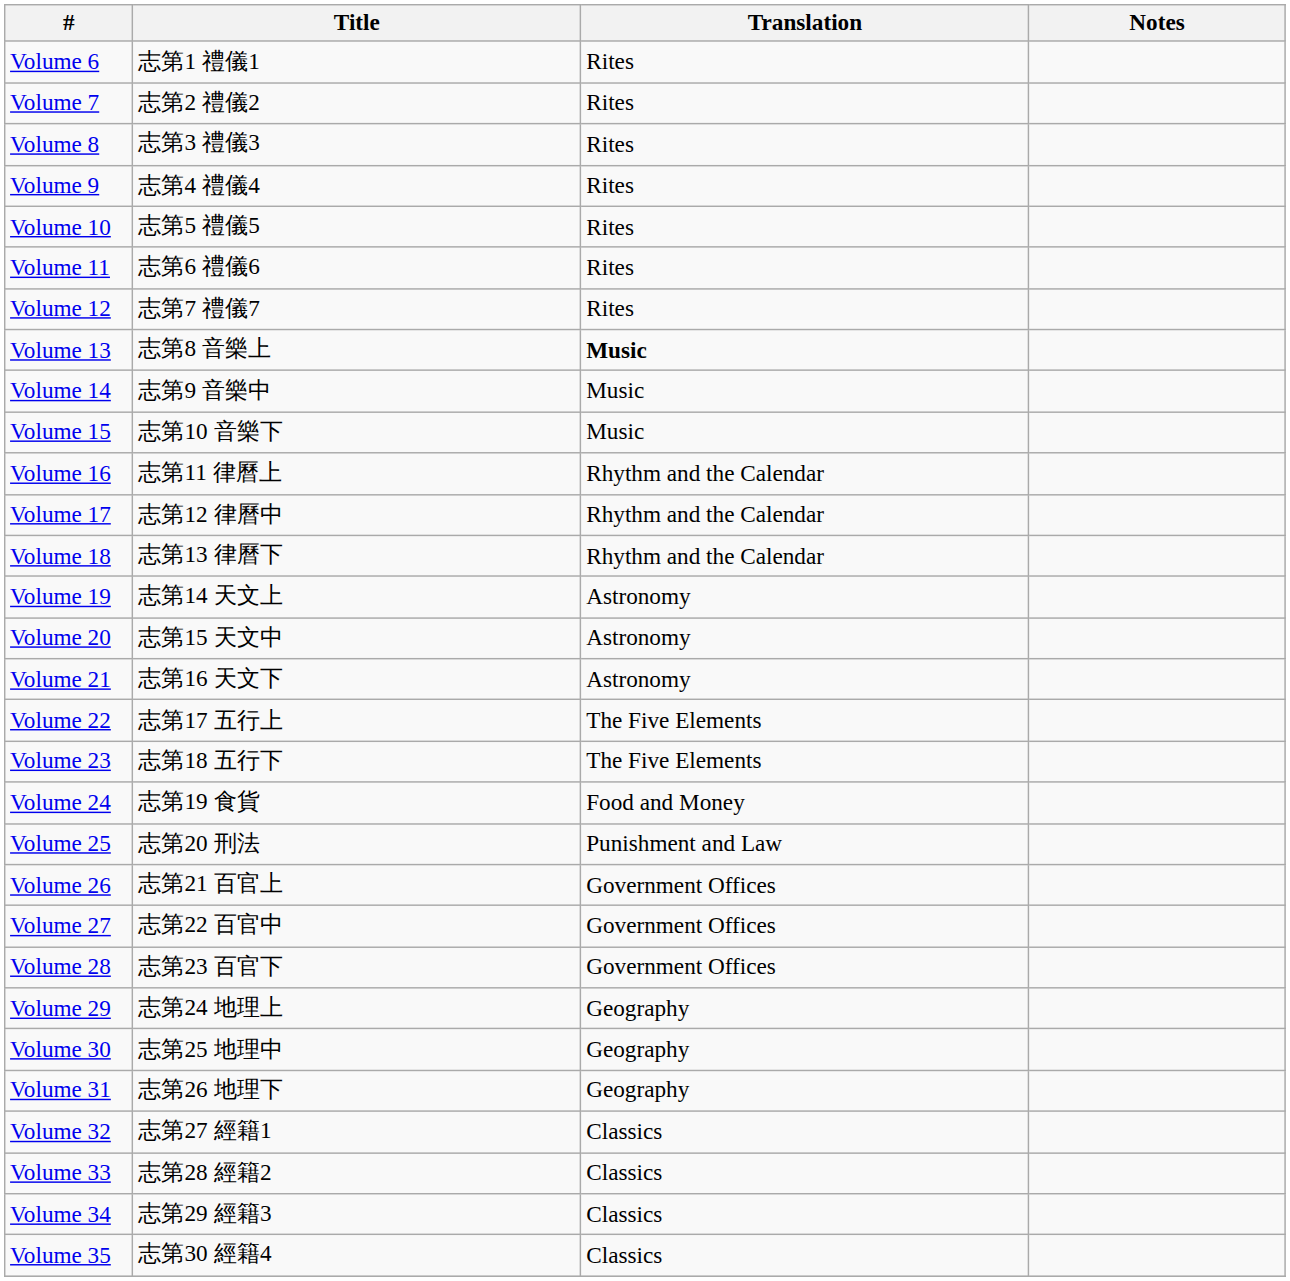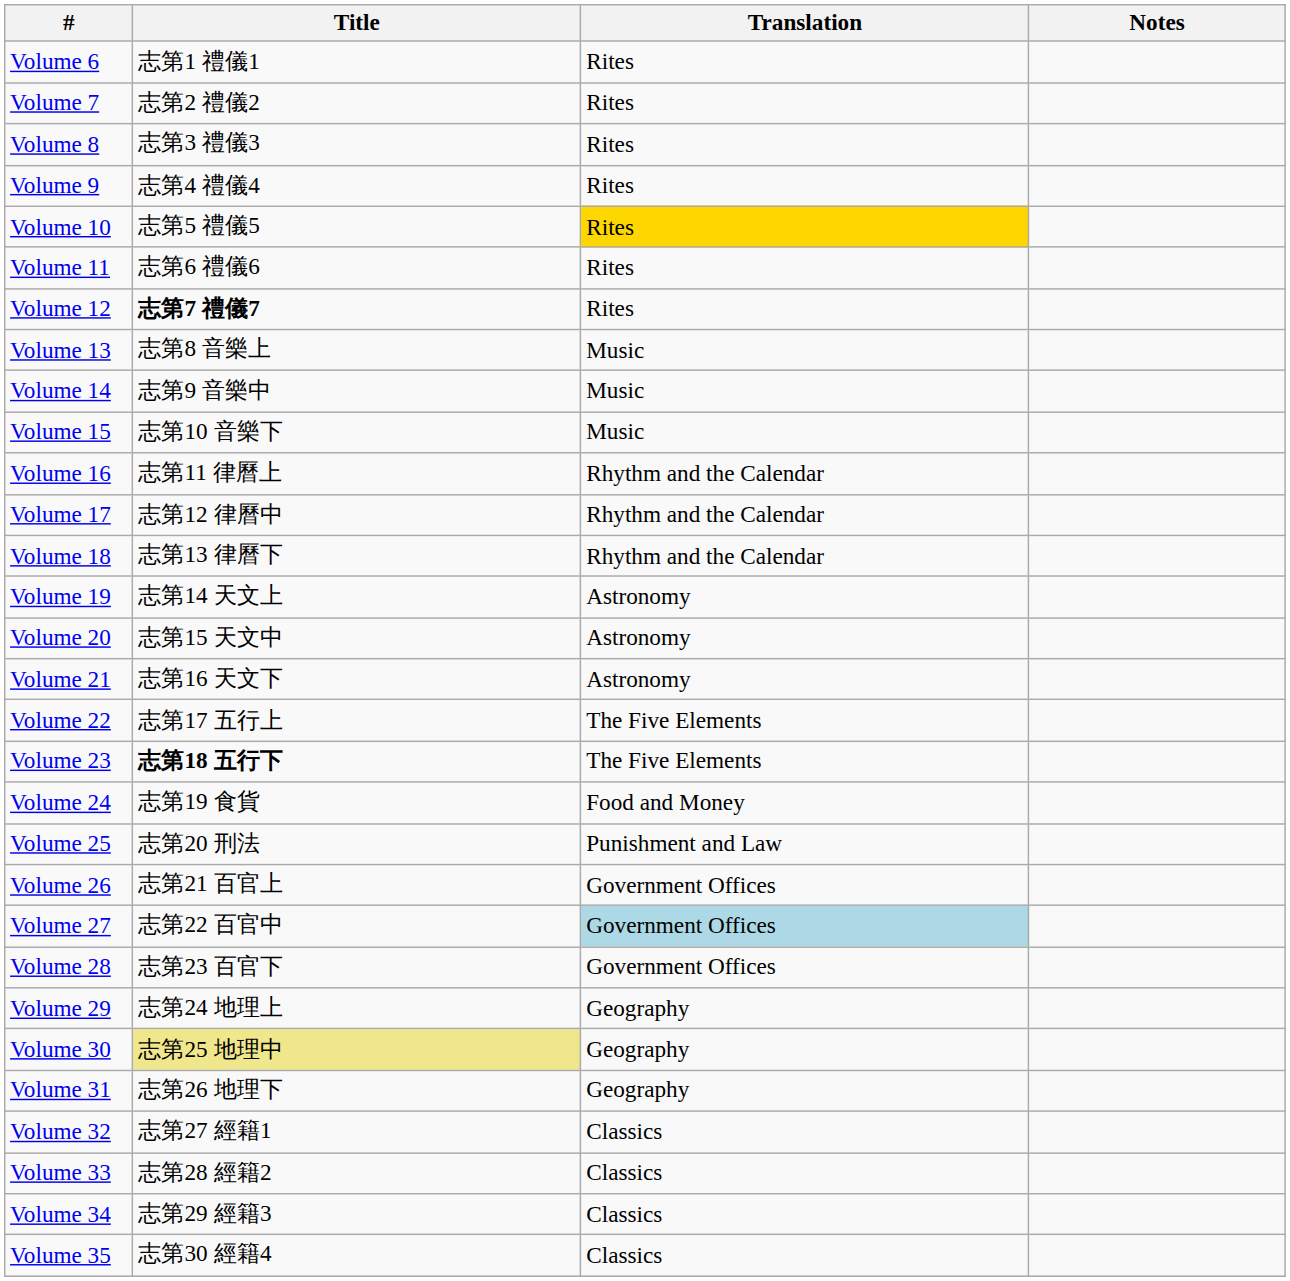Volume 10 | Translation: no background -> gold background
Volume 12 | Title: normal -> bold
Volume 13 | Translation: bold -> normal
Volume 23 | Title: normal -> bold
Volume 27 | Translation: no background -> lightblue background
Volume 30 | Title: no background -> khaki background
